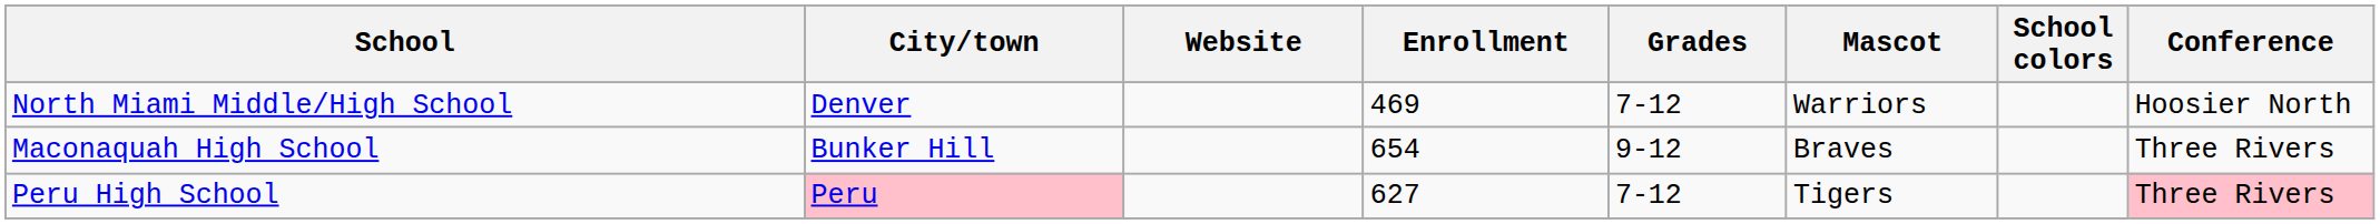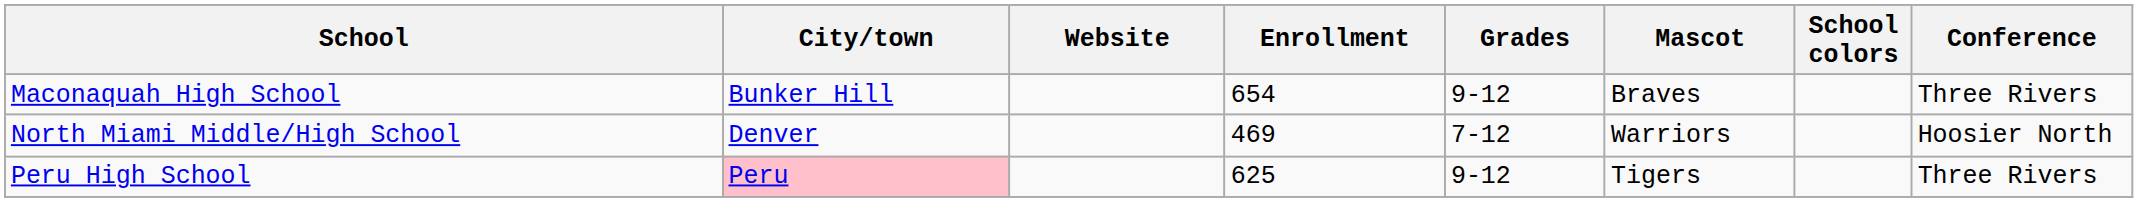rows swapped: Maconaquah High School <-> North Miami Middle/High School
Peru High School | Enrollment: 627 -> 625
Peru High School | Grades: 7-12 -> 9-12
Peru High School | Conference: pink background -> no background
